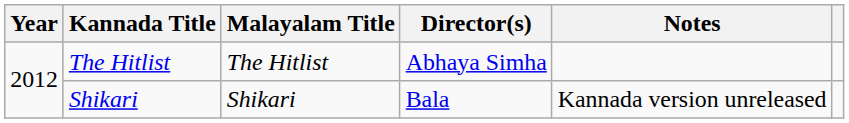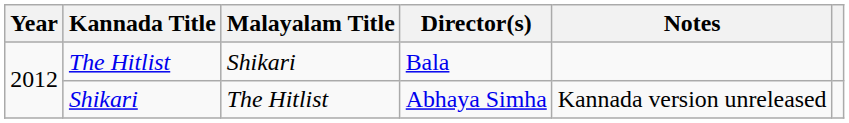row 2 | Malayalam Title: The Hitlist -> Shikari
row 2 | Director(s): Abhaya Simha -> Bala
row 3 | Malayalam Title: Shikari -> The Hitlist
row 3 | Director(s): Bala -> Abhaya Simha
